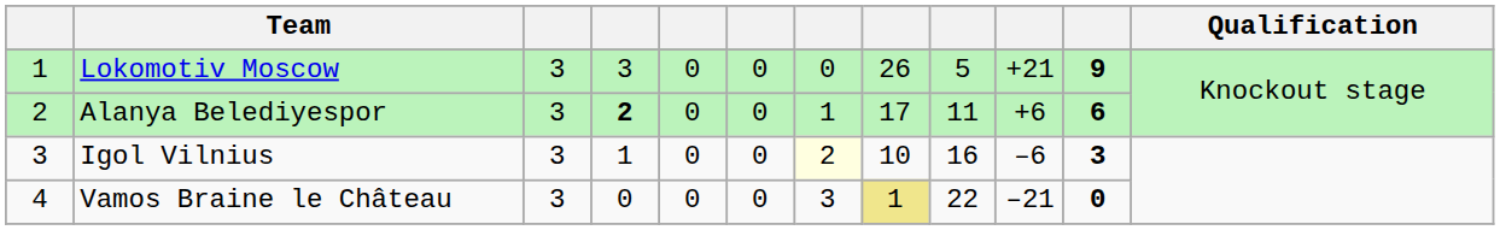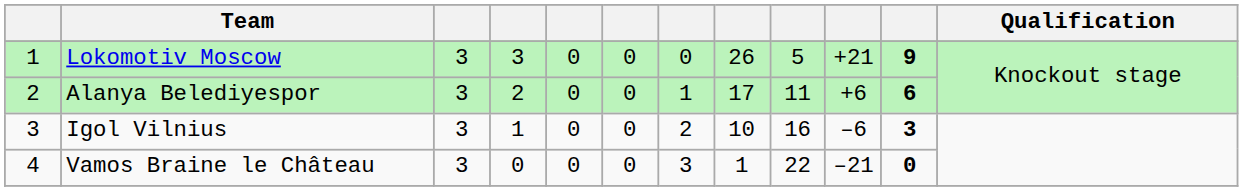Alanya Belediyespor | column 4: bold -> normal
Igol Vilnius | column 7: lightyellow background -> no background
Vamos Braine le Château | column 8: khaki background -> no background
